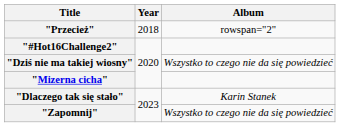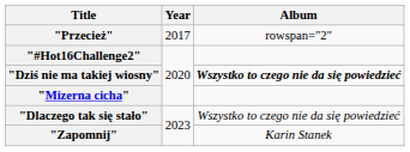"Przecież" | Year: 2018 -> 2017
"Dziś nie ma takiej wiosny" | Album: normal -> bold
"Dlaczego tak się stało" | Album: Karin Stanek -> Wszystko to czego nie da się powiedzieć
"Zapomnij" | Album: Wszystko to czego nie da się powiedzieć -> Karin Stanek
